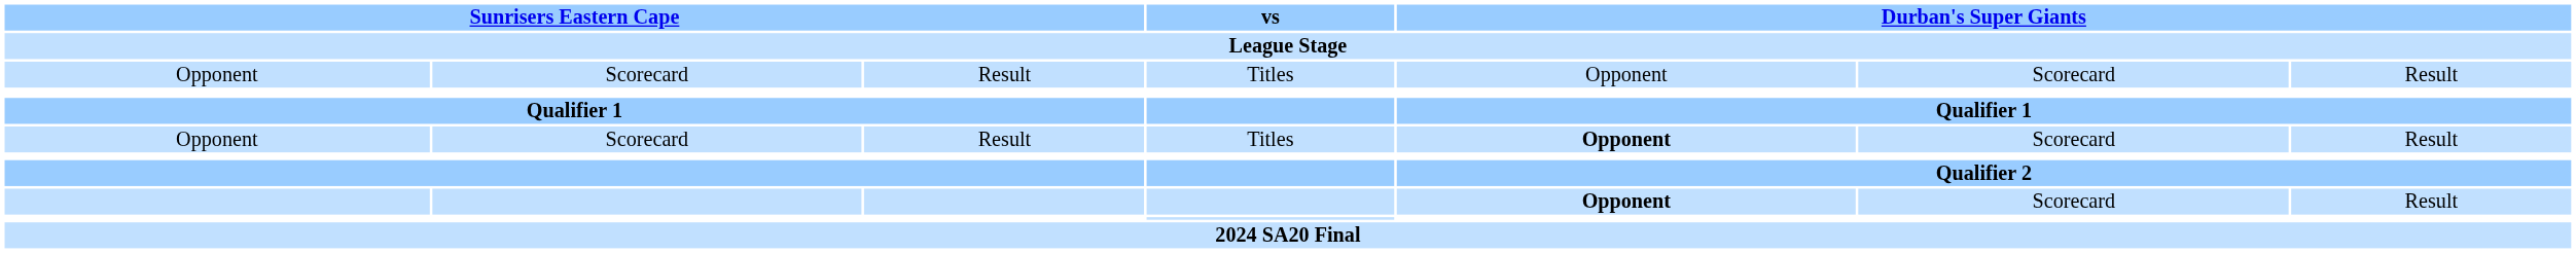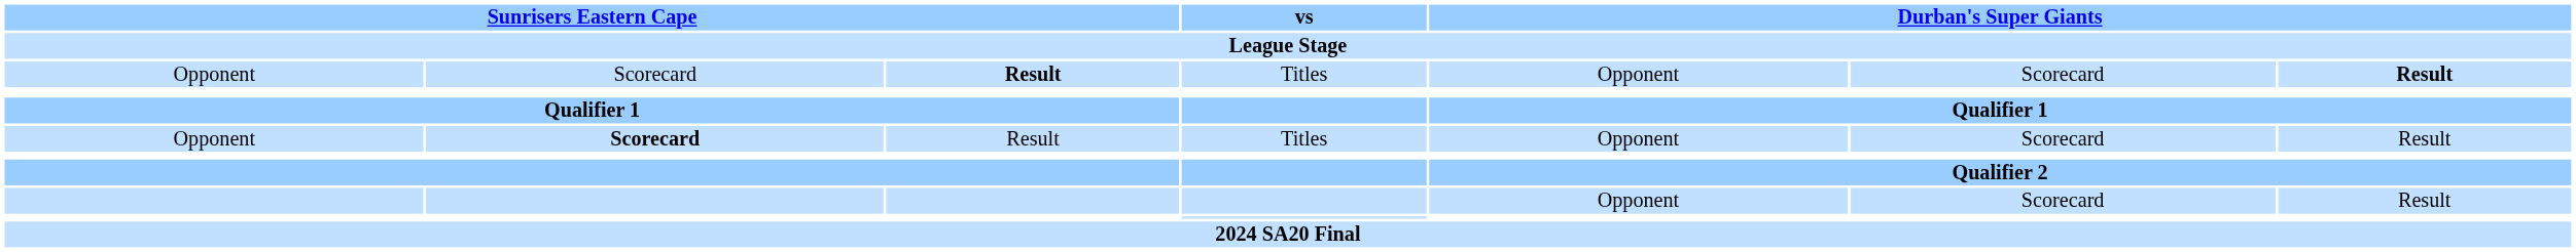row 3 | column 3: normal -> bold
row 3 | column 7: normal -> bold
row 5 | column 2: normal -> bold
row 5 | column 5: bold -> normal
row 7 | column 5: bold -> normal
